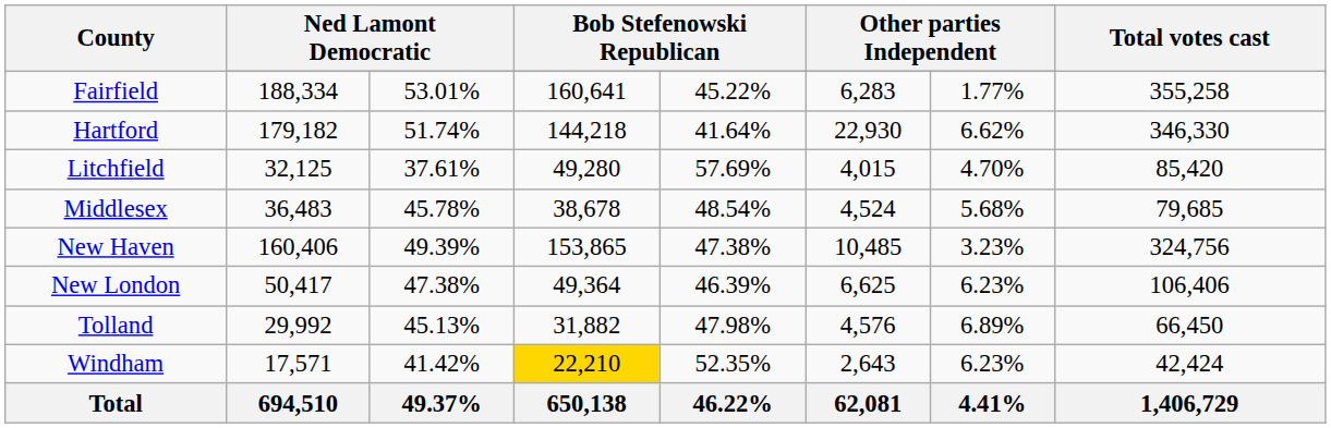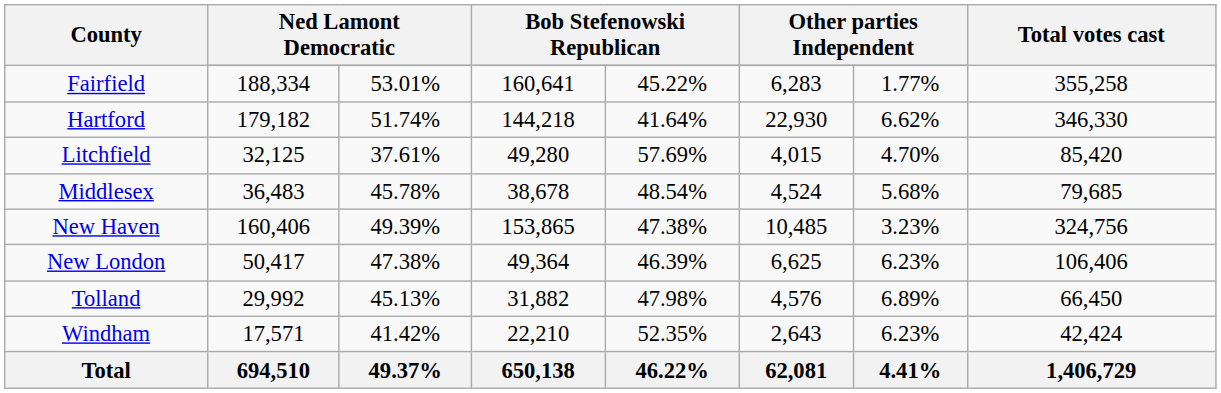Windham | column 4: gold background -> no background
